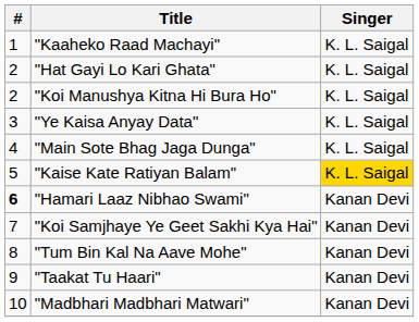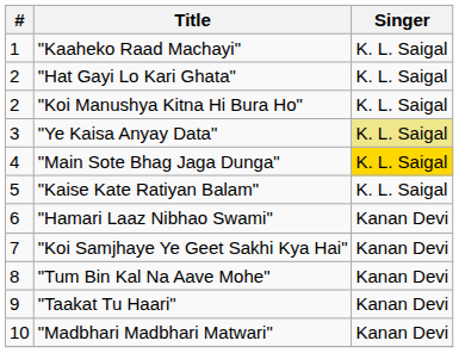"Ye Kaisa Anyay Data" | Singer: no background -> khaki background
"Main Sote Bhag Jaga Dunga" | Singer: no background -> gold background
"Kaise Kate Ratiyan Balam" | Singer: gold background -> no background
"Hamari Laaz Nibhao Swami" | #: bold -> normal
